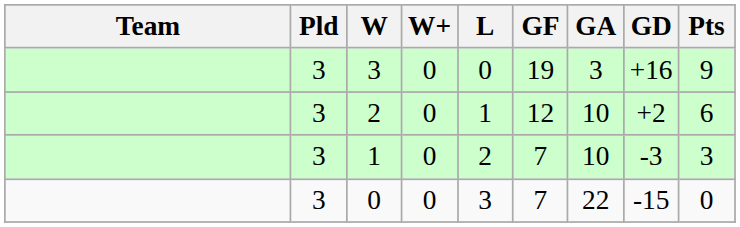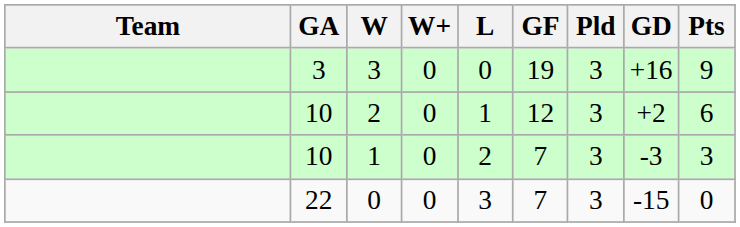columns swapped: Pld <-> GA
